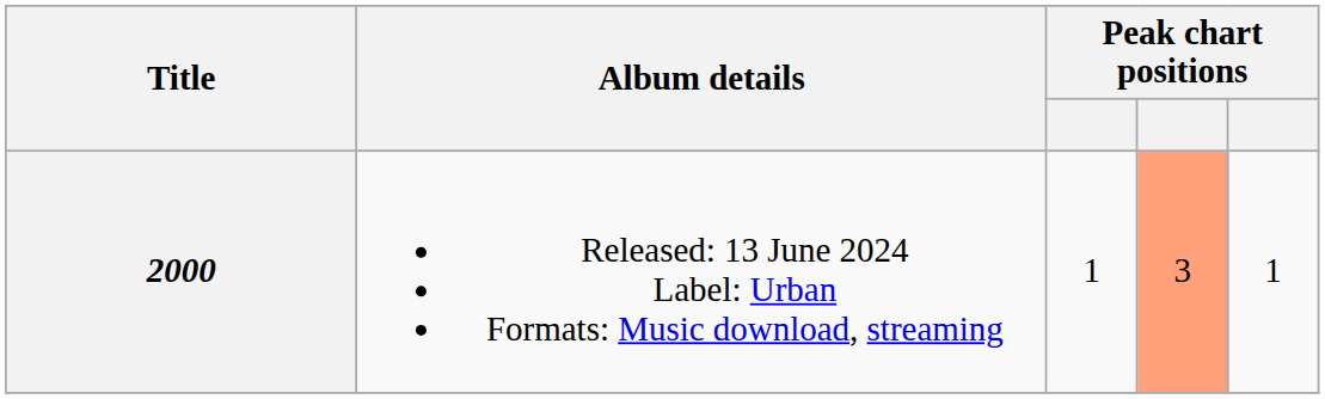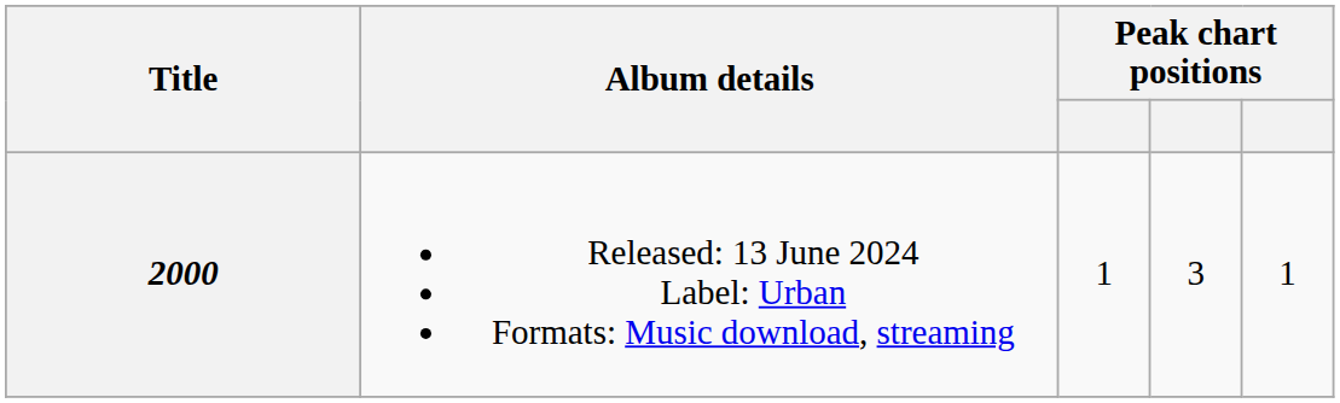2000 | column 4: lightsalmon background -> no background
